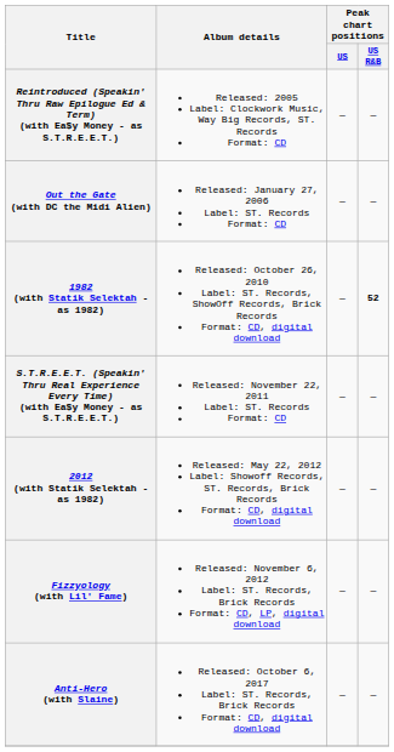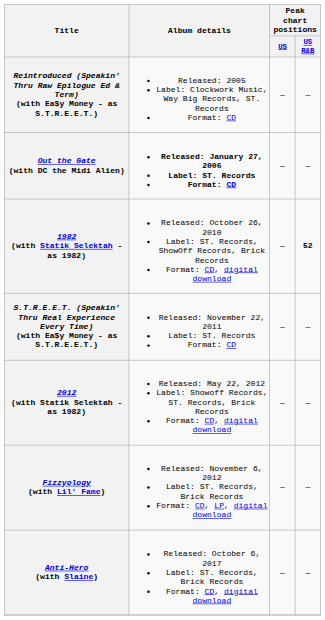Out the Gate (with DC the Midi Alien) | Album details: normal -> bold
